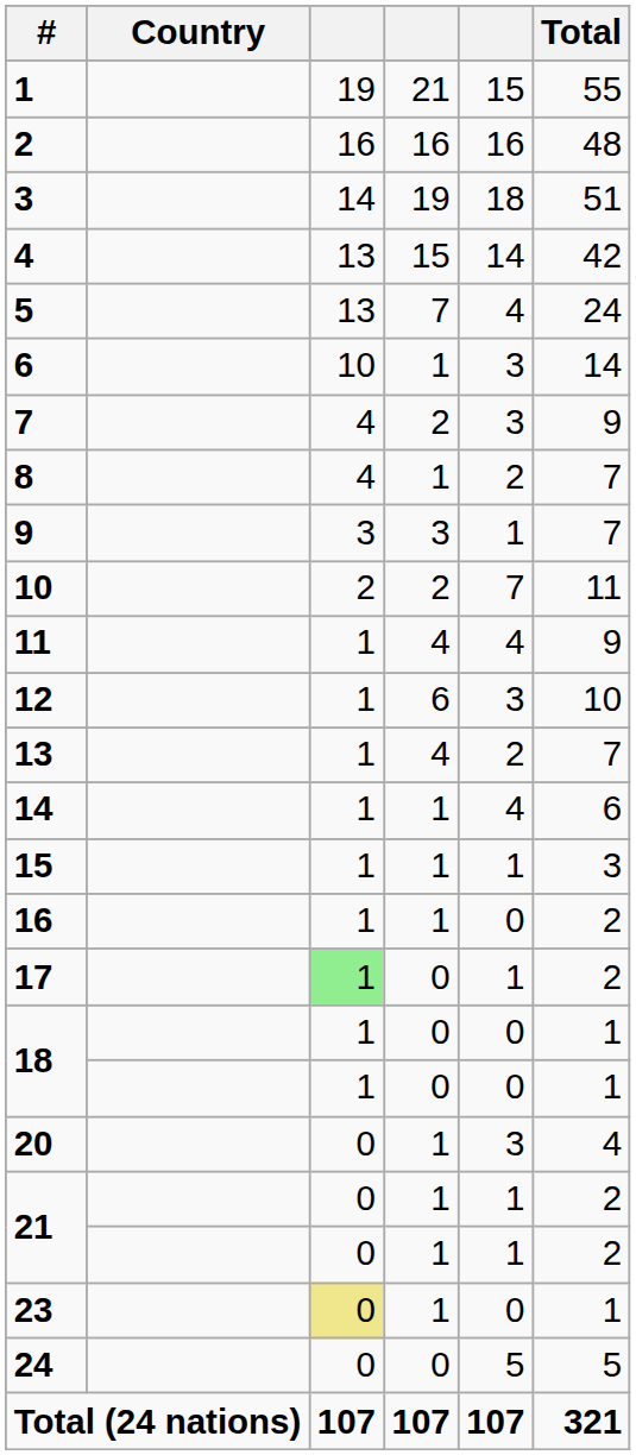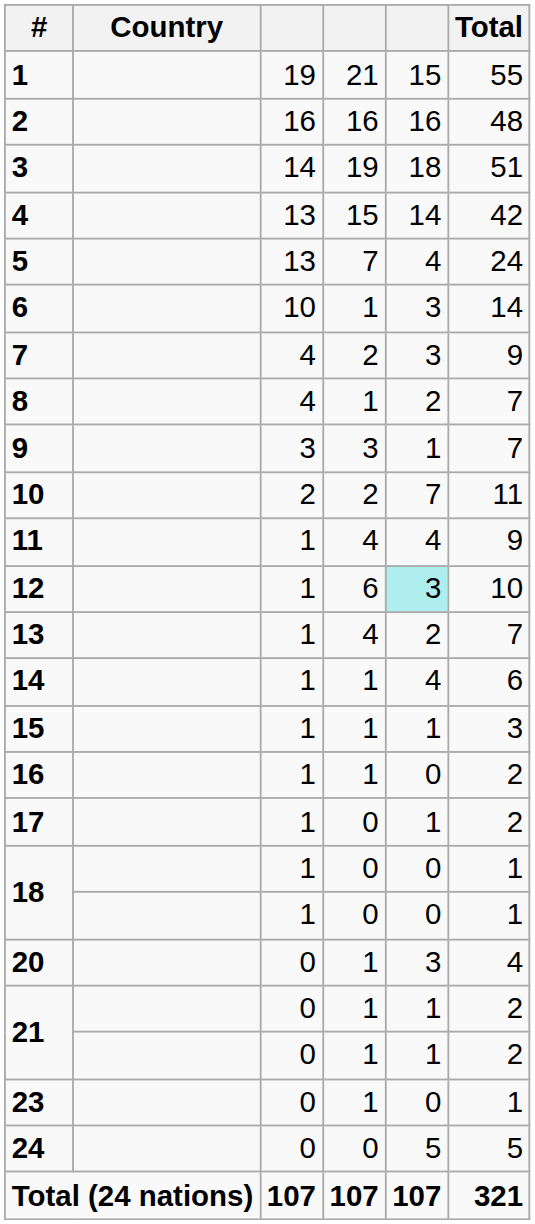12 | column 5: no background -> paleturquoise background
17 | column 3: lightgreen background -> no background
23 | column 3: khaki background -> no background
